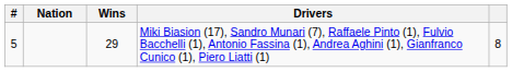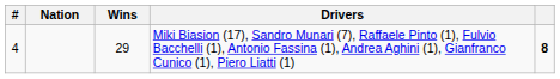row 2 | #: 5 -> 4
row 2 | column 5: normal -> bold
